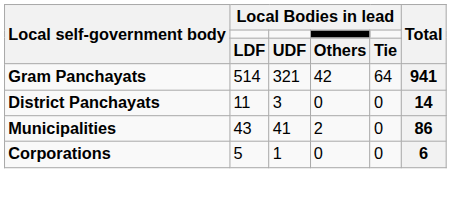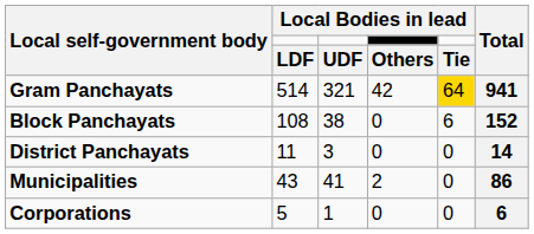Gram Panchayats | column 5: no background -> gold background
+ row: Block Panchayats | 108 | 38 | 0 | 6 | 152
